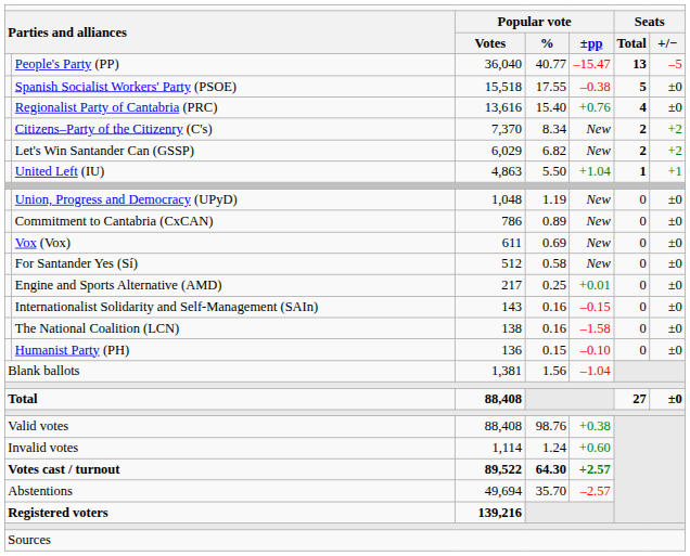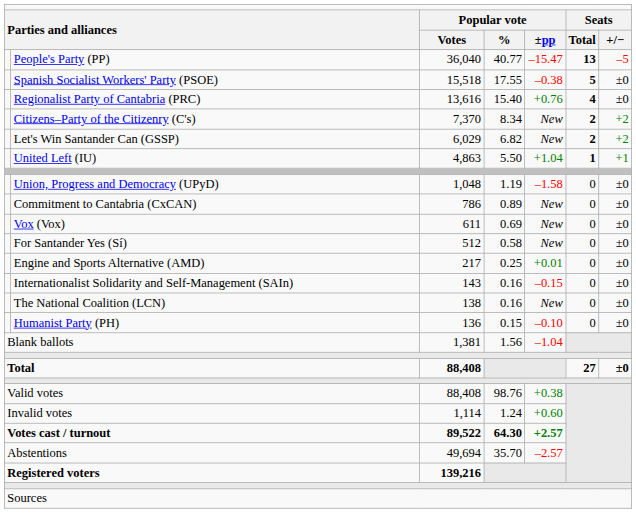Union, Progress and Democracy (UPyD) | column 5: New -> –1.58
The National Coalition (LCN) | column 5: –1.58 -> New
